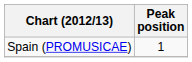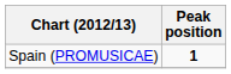Spain (PROMUSICAE) | Peak position: normal -> bold
